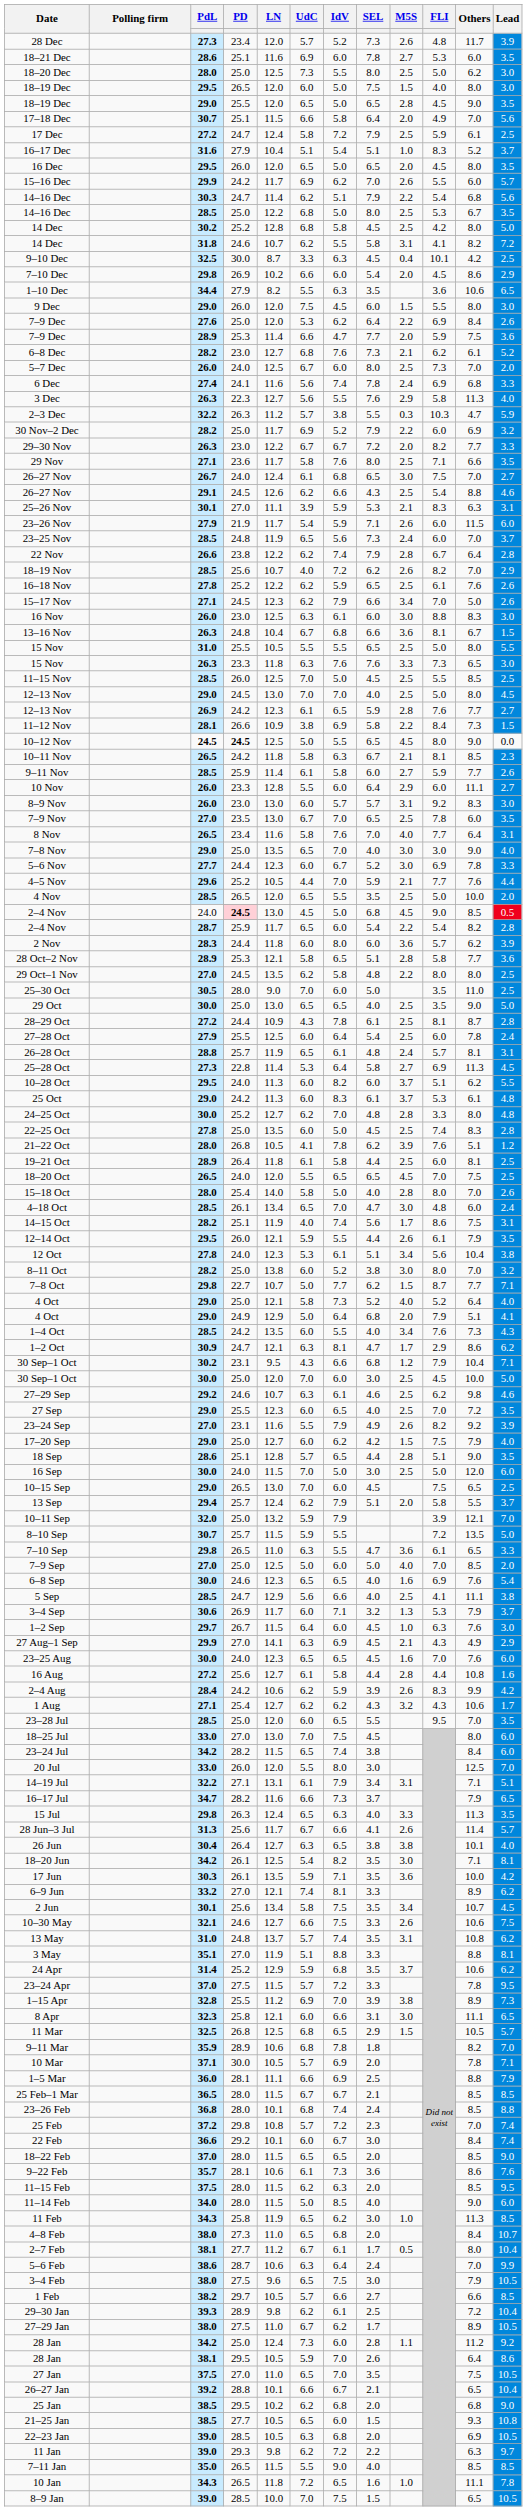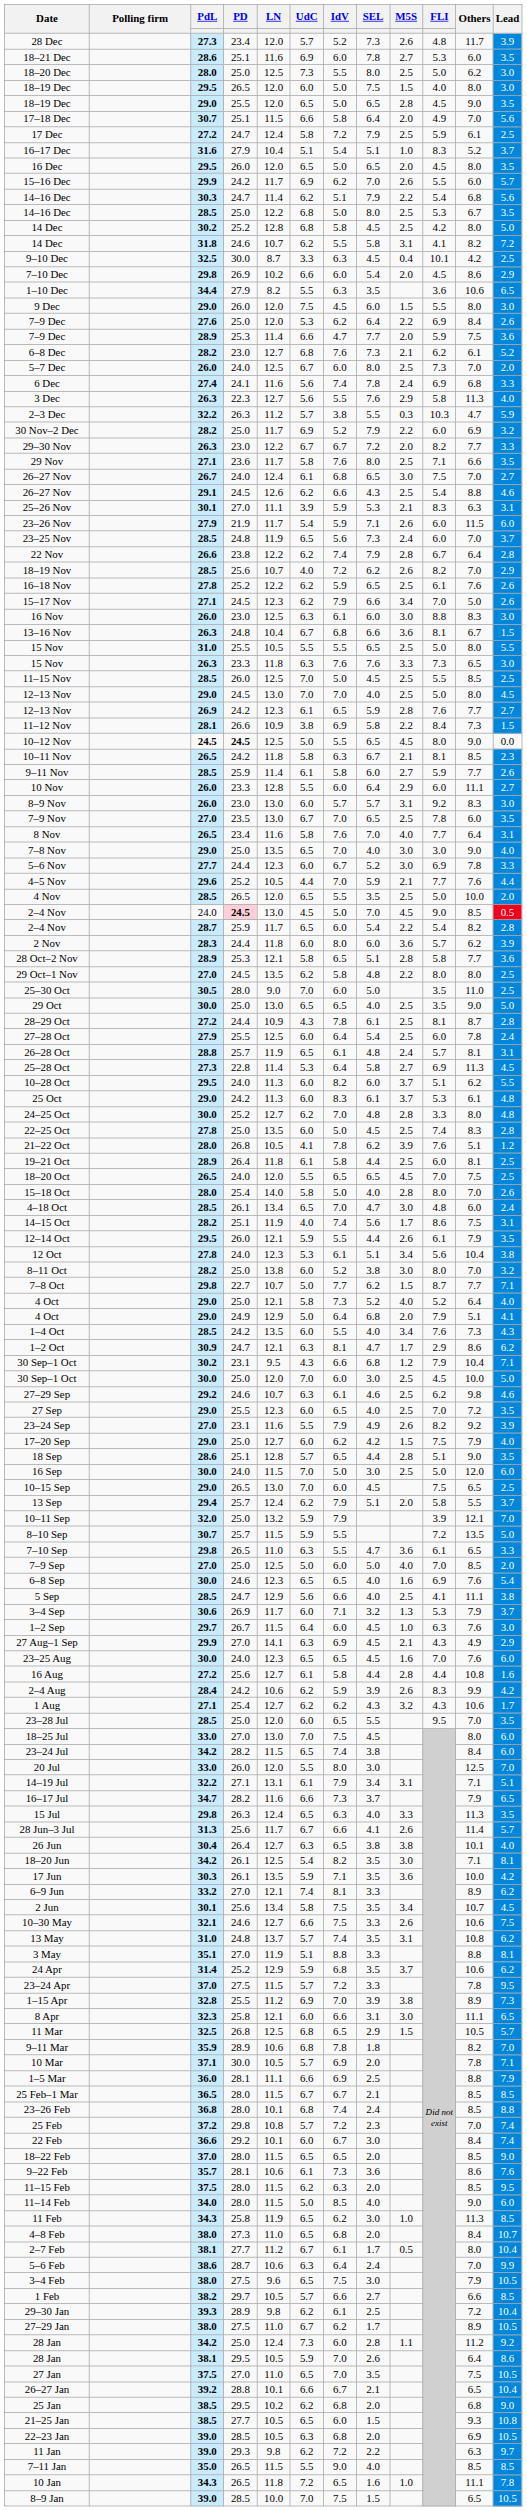2–4 Nov / 24.5 | SEL: 6.8 -> 7.0
